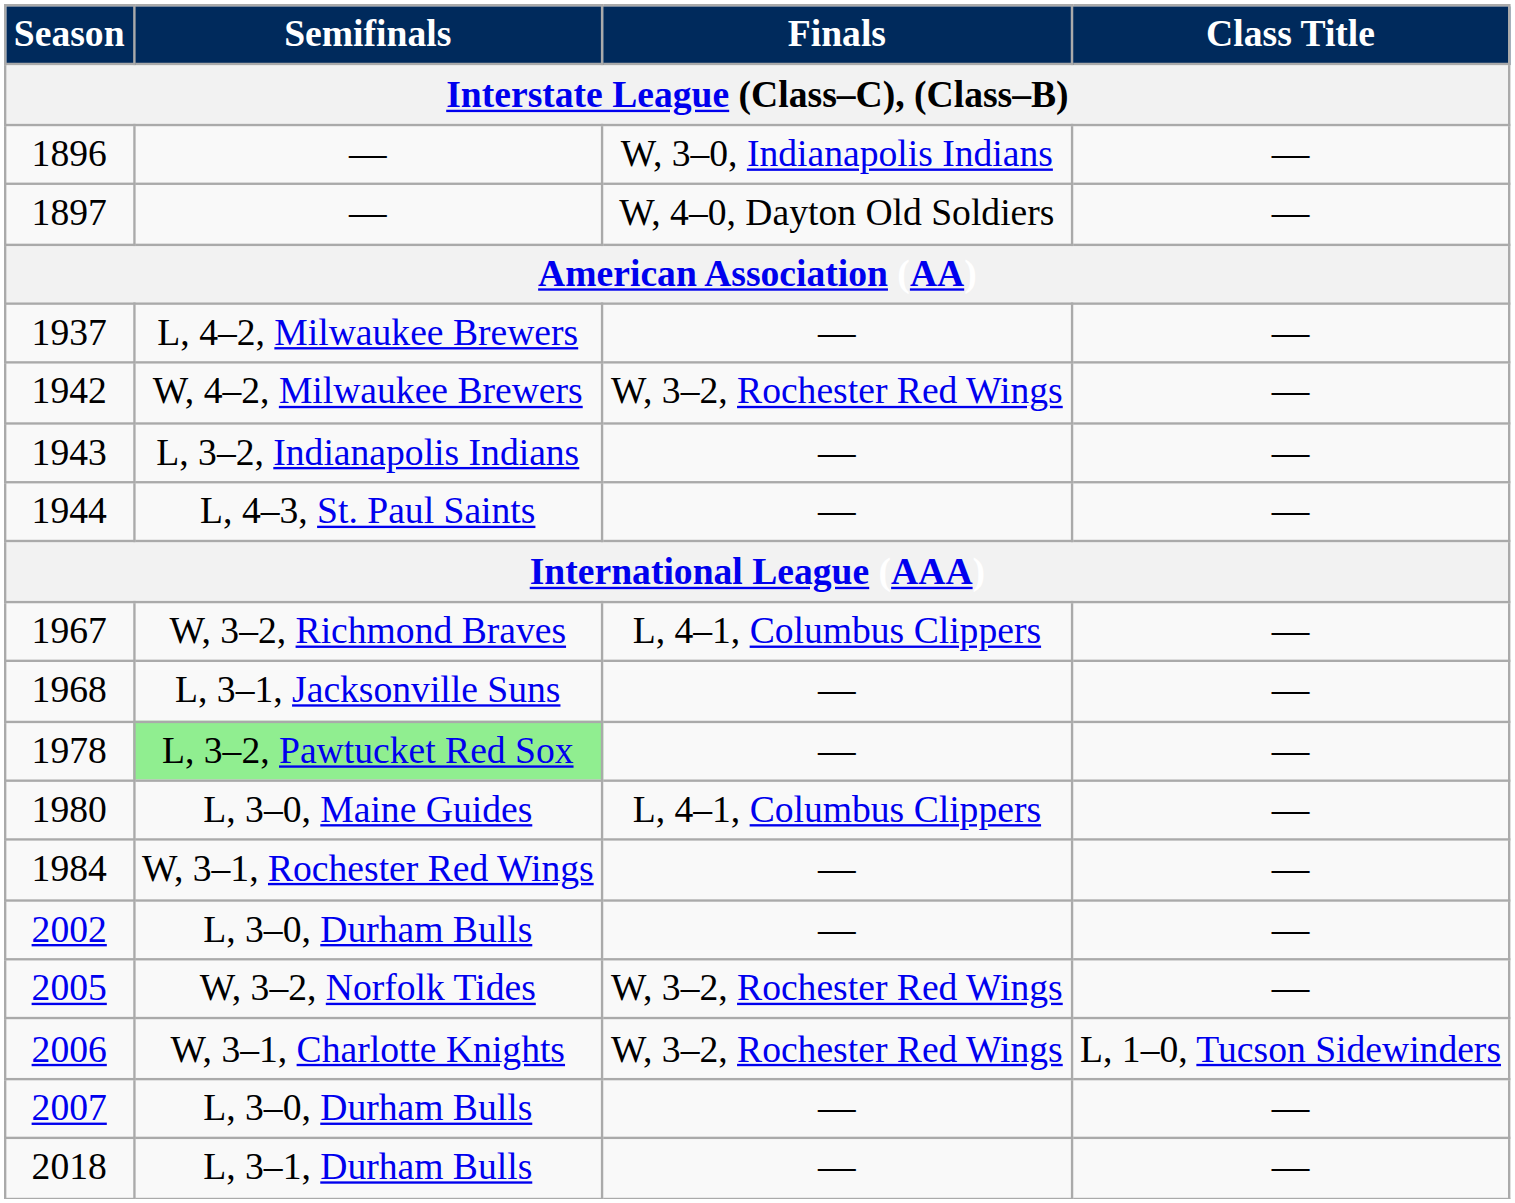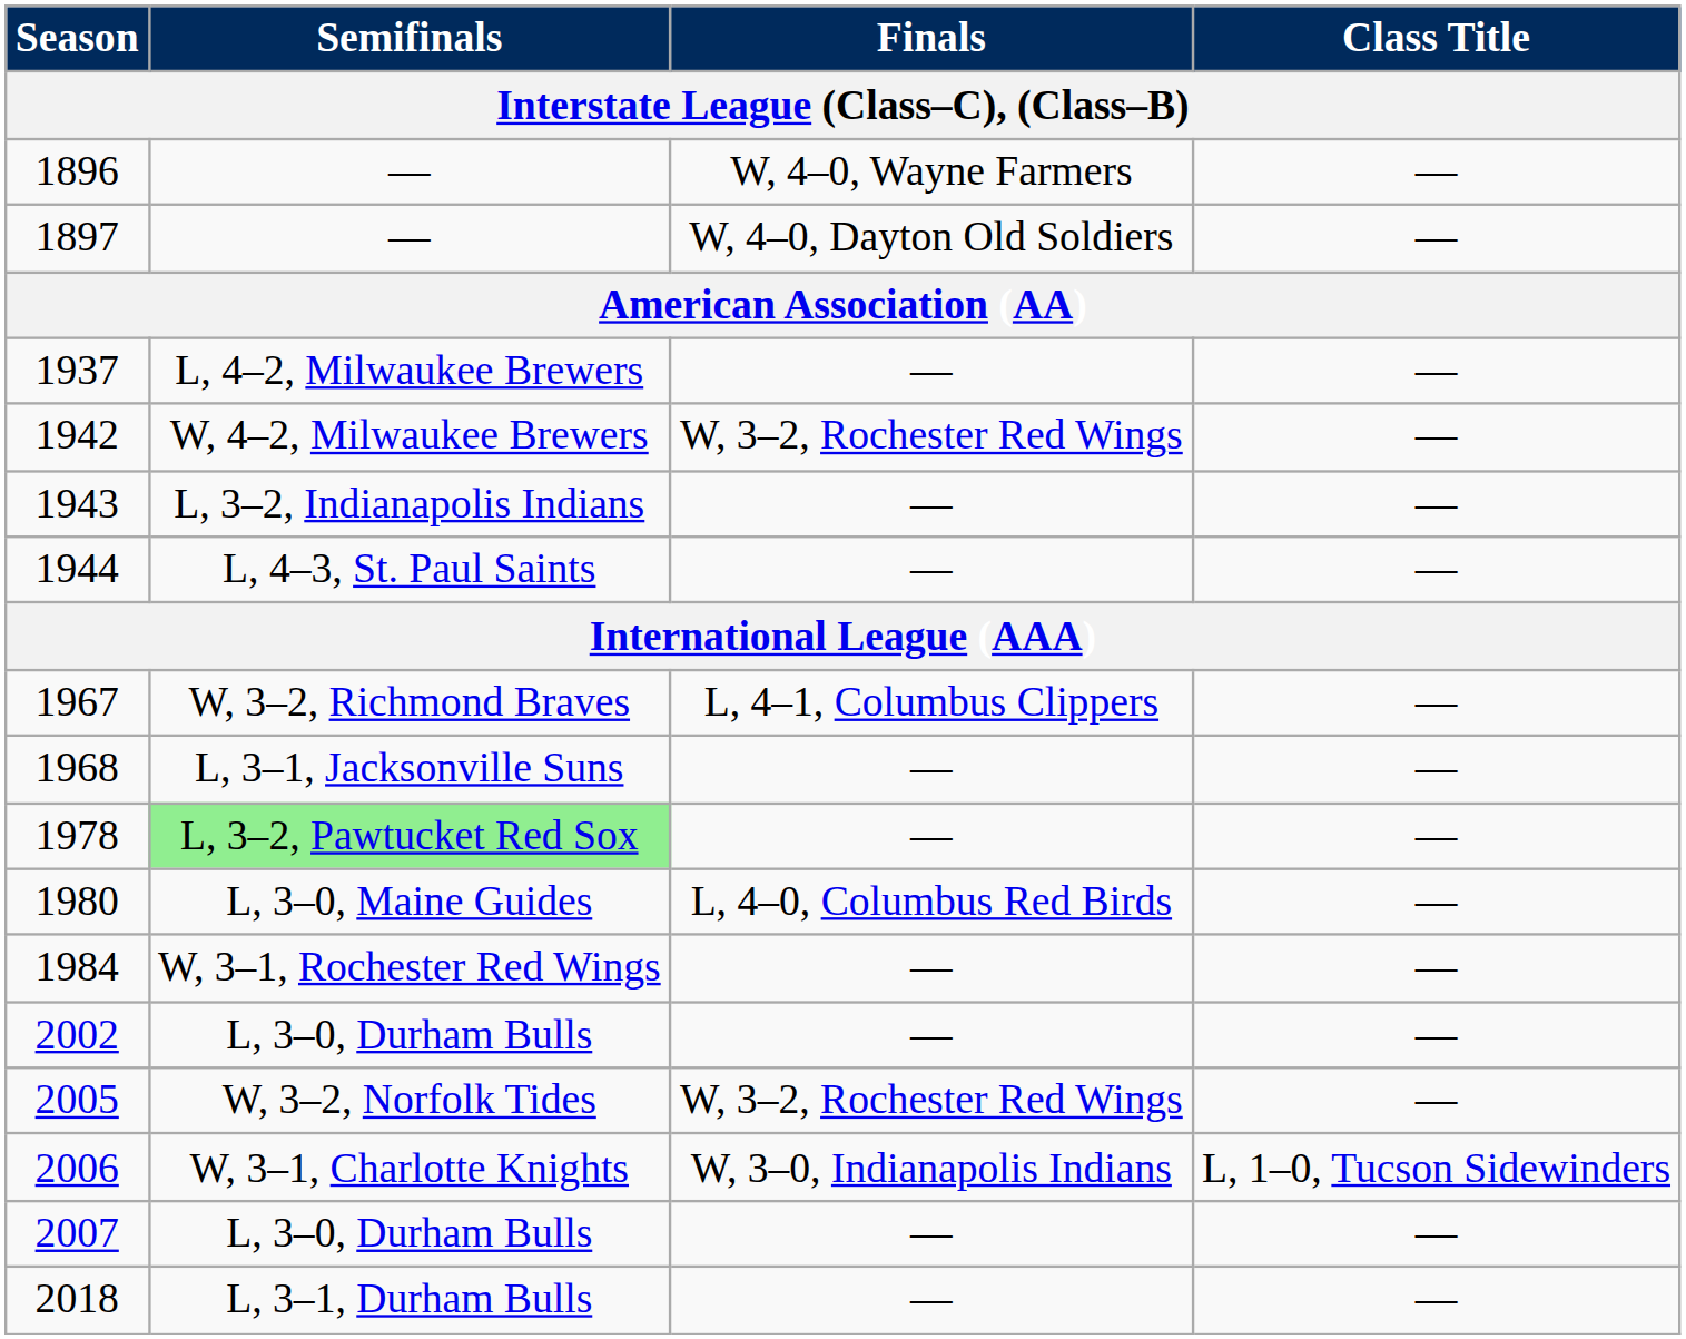1896 | Finals: W, 3–0, Indianapolis Indians -> W, 4–0, Wayne Farmers
1980 | Finals: L, 4–1, Columbus Clippers -> L, 4–0, Columbus Red Birds
2006 | Finals: W, 3–2, Rochester Red Wings -> W, 3–0, Indianapolis Indians
